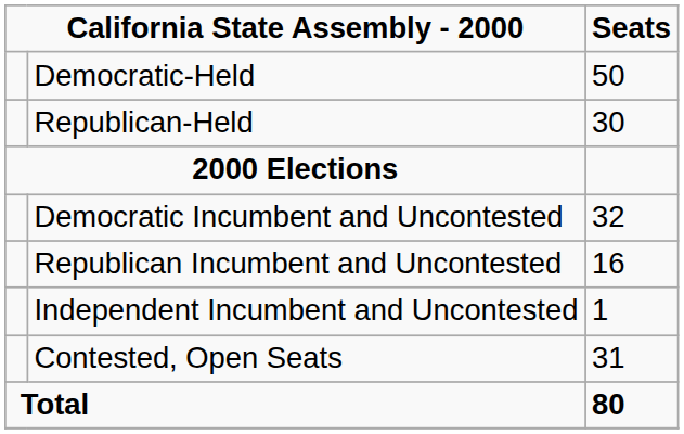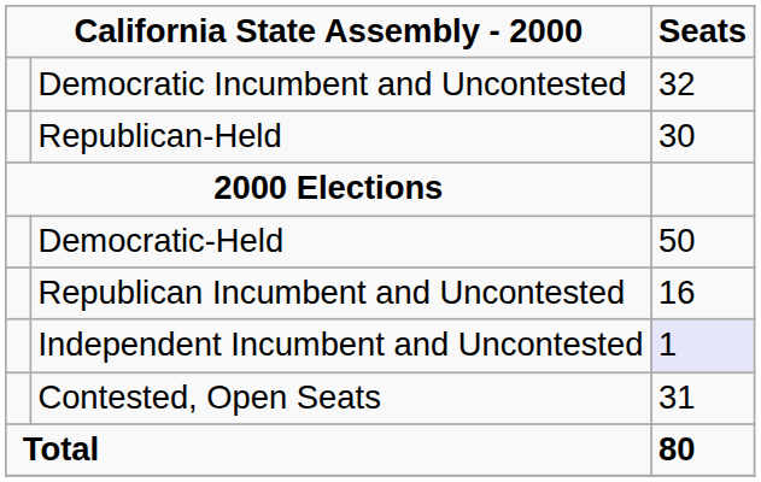rows swapped: Democratic-Held <-> Democratic Incumbent and Uncontested
Independent Incumbent and Uncontested | column 3: no background -> lavender background
